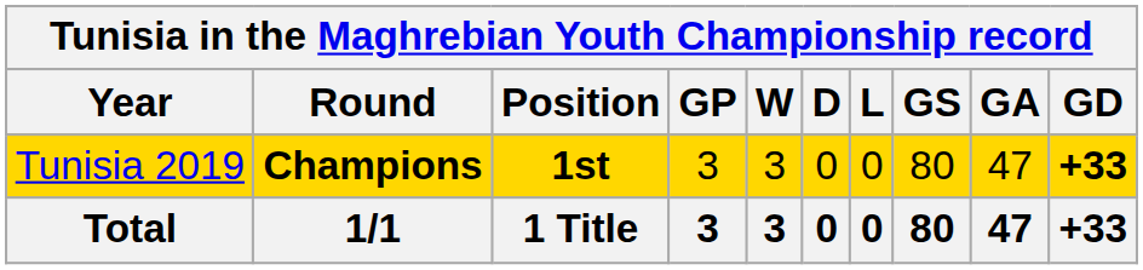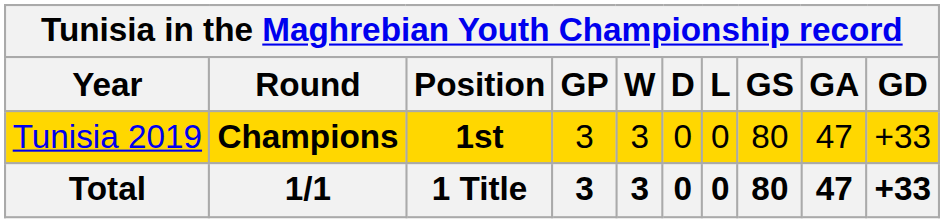Tunisia 2019 | GD: bold -> normal
